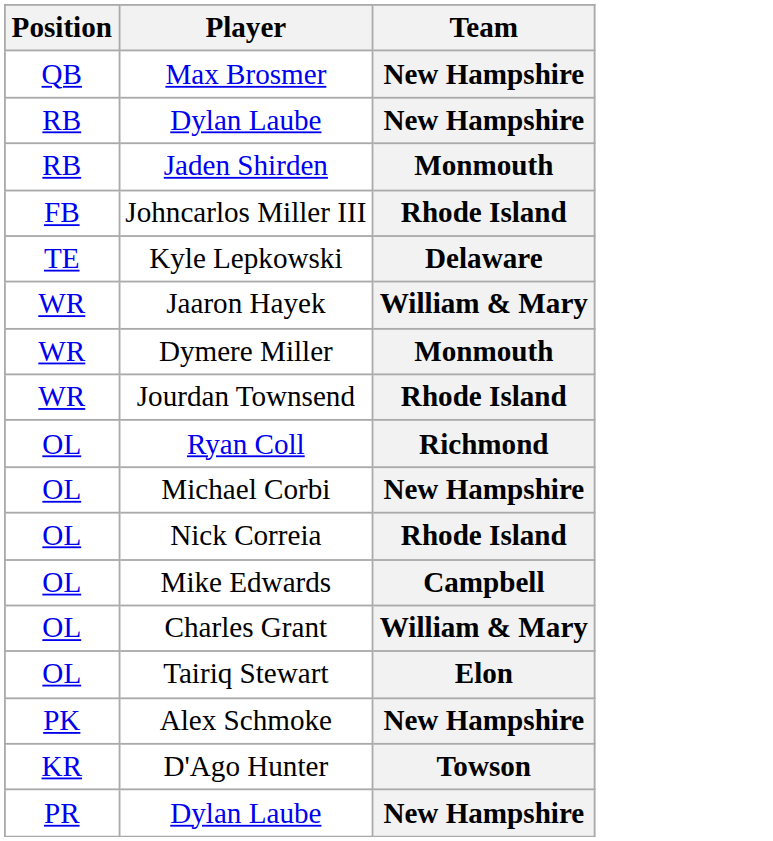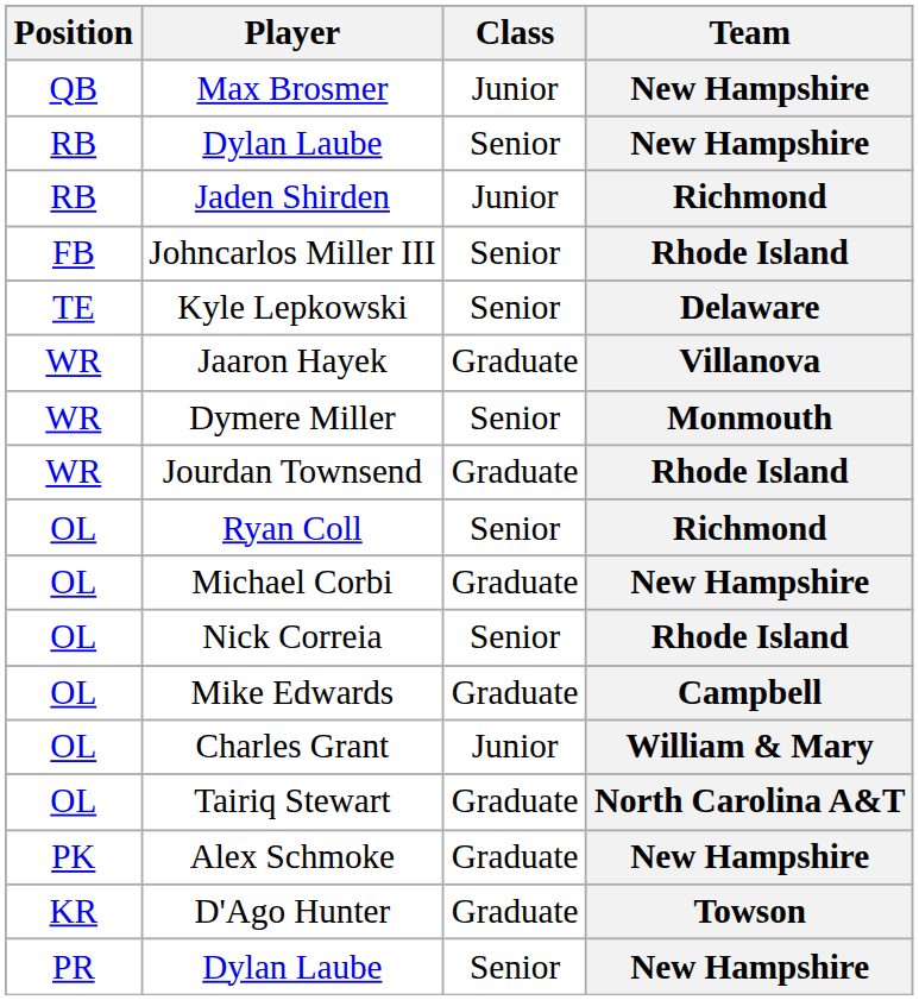+ column: Class | Junior | Senior | Junior | Senior | Senior | Graduate | Senior | Graduate | Senior | Graduate | Senior | Graduate | Junior | Graduate | Graduate | Graduate | Senior
Jaden Shirden | Team: Monmouth -> Richmond
Jaaron Hayek | Team: William & Mary -> Villanova
Tairiq Stewart | Team: Elon -> North Carolina A&T
